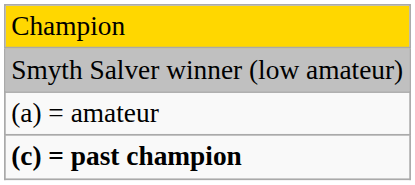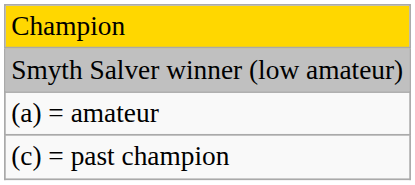row 4 | column 1: bold -> normal
